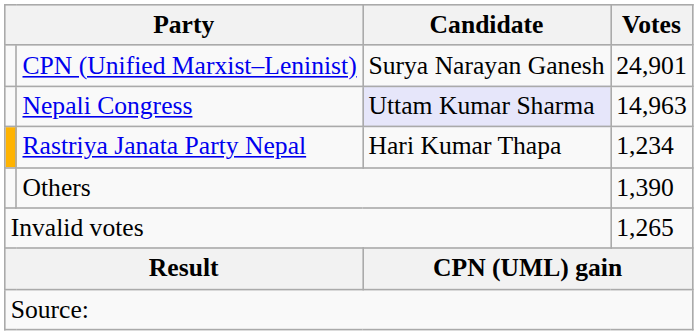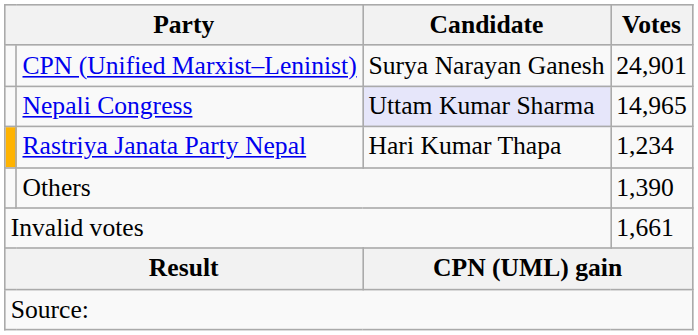Nepali Congress | Votes: 14,963 -> 14,965
Invalid votes | Votes: 1,265 -> 1,661
